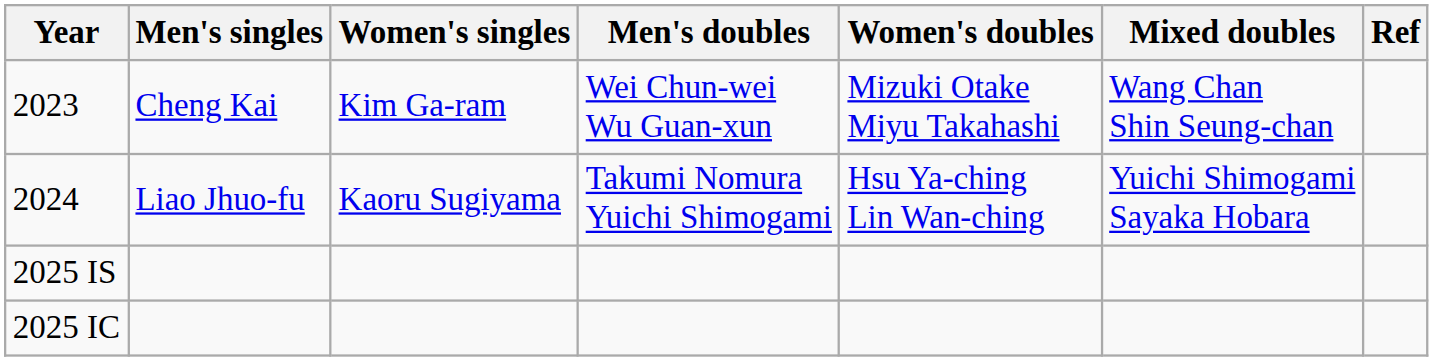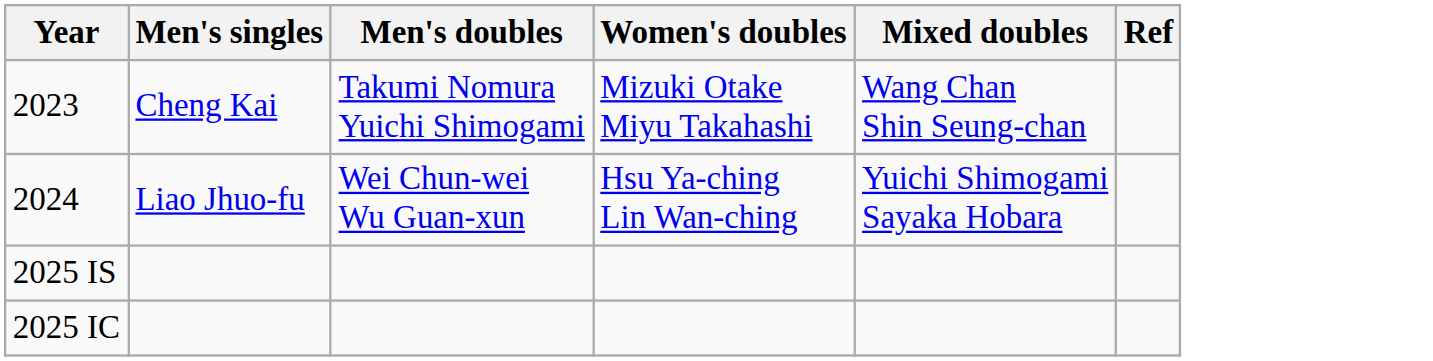- column: Women's singles | Kim Ga-ram | Kaoru Sugiyama
2023 | Men's doubles: Wei Chun-wei Wu Guan-xun -> Takumi Nomura Yuichi Shimogami
2024 | Men's doubles: Takumi Nomura Yuichi Shimogami -> Wei Chun-wei Wu Guan-xun
